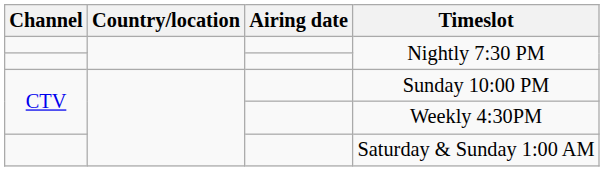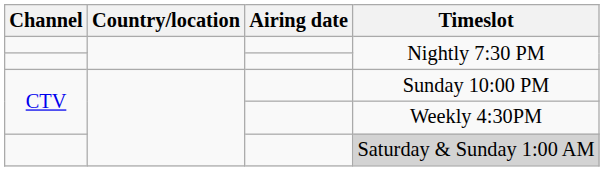Saturday & Sunday 1:00 AM | Timeslot: no background -> lightgrey background
